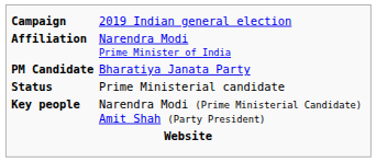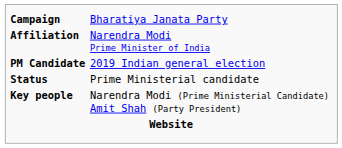row 1 | column 2: 2019 Indian general election -> Bharatiya Janata Party
row 3 | column 2: Bharatiya Janata Party -> 2019 Indian general election
